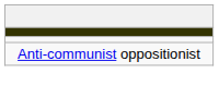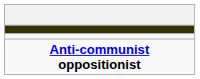Anti-communist oppositionist | column 1: normal -> bold
